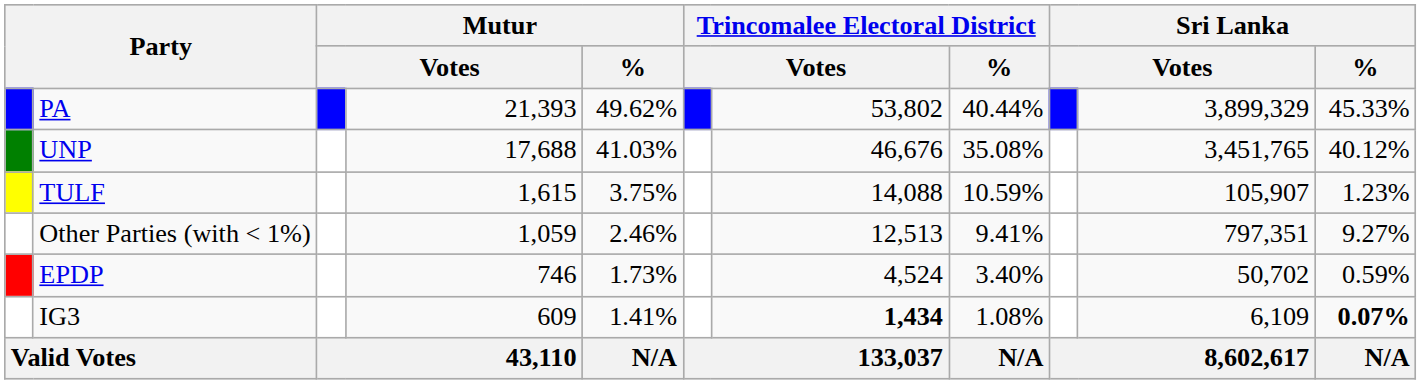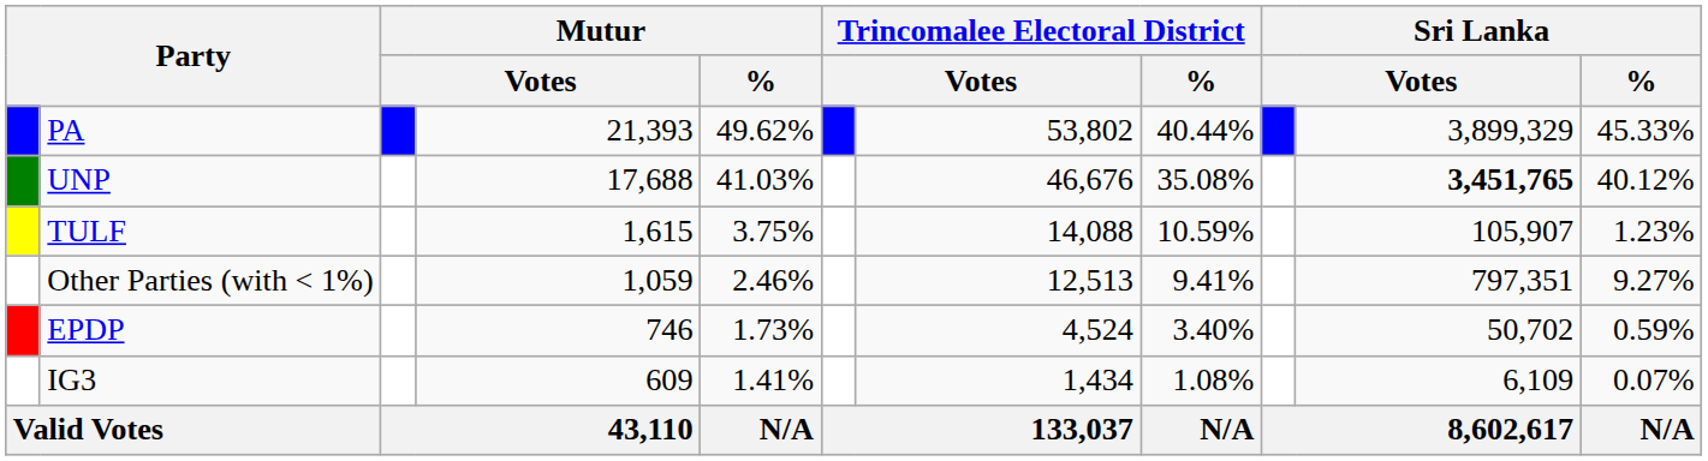UNP | column 10: normal -> bold
IG3 | column 7: bold -> normal
IG3 | Sri Lanka / %: bold -> normal
